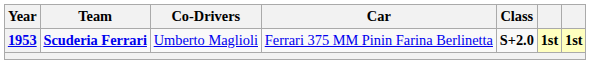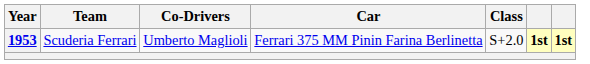1953 | Team: bold -> normal
1953 | Class: bold -> normal
